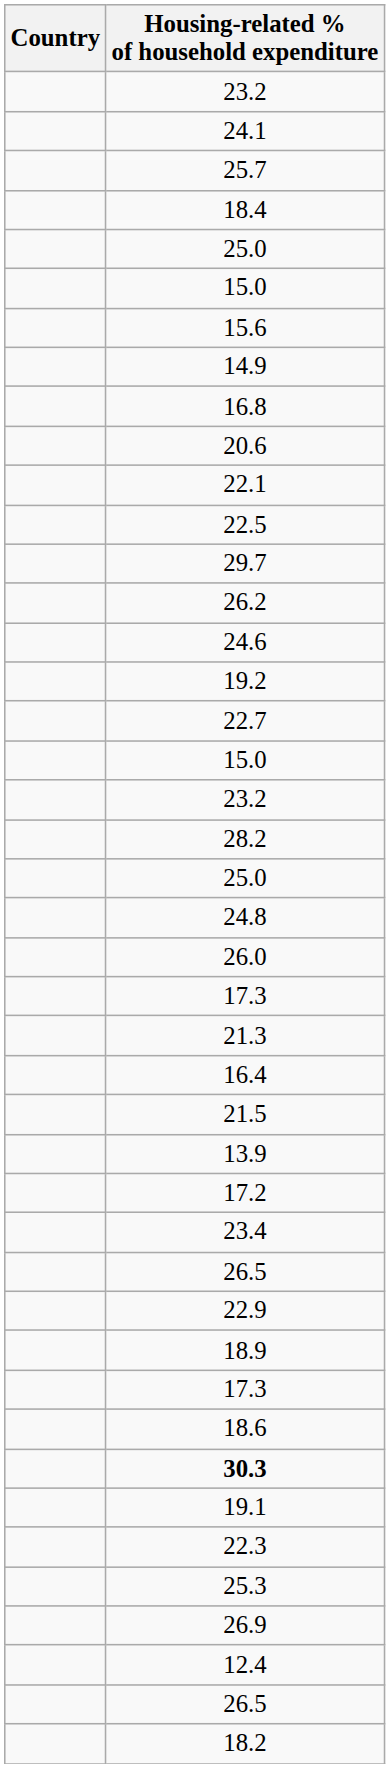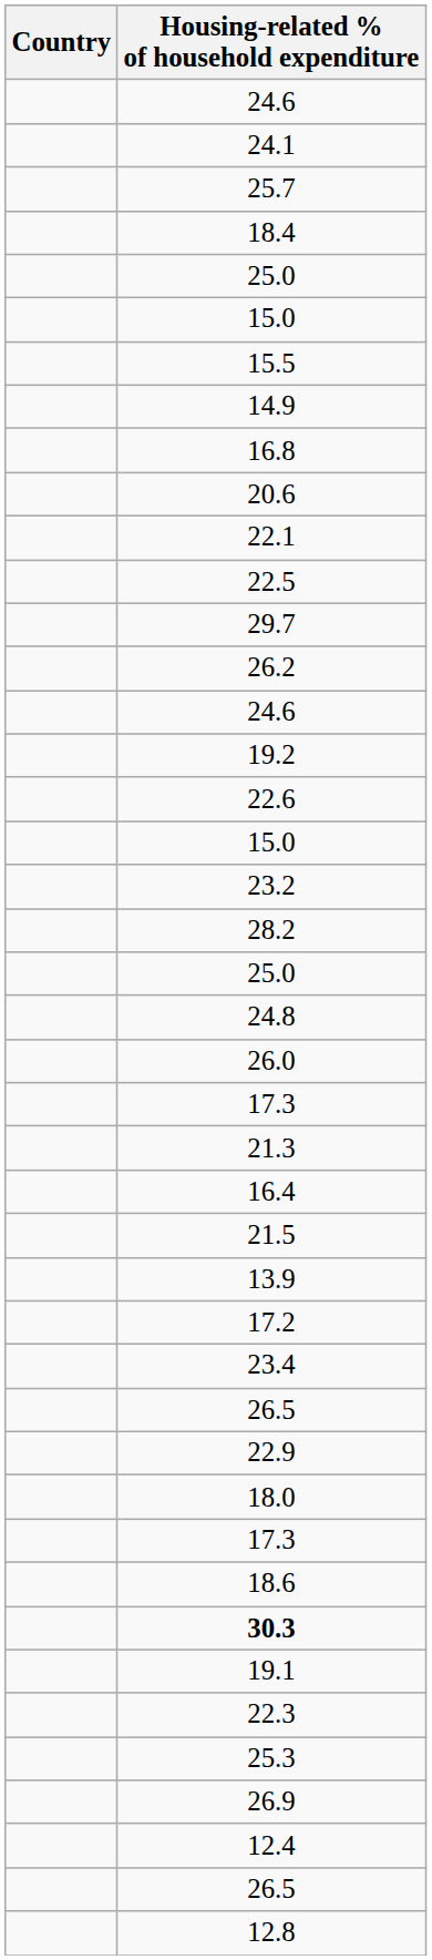row 2 | Housing-related % of household expenditure: 23.2 -> 24.6
row 8 | Housing-related % of household expenditure: 15.6 -> 15.5
row 18 | Housing-related % of household expenditure: 22.7 -> 22.6
row 34 | Housing-related % of household expenditure: 18.9 -> 18.0
row 44 | Housing-related % of household expenditure: 18.2 -> 12.8
